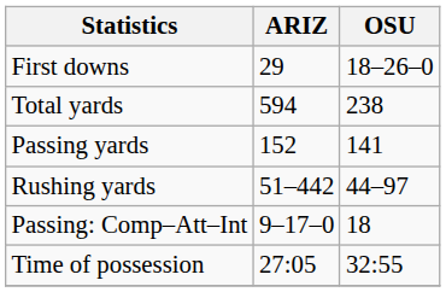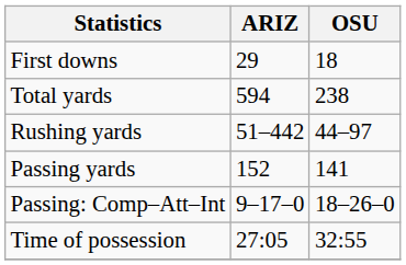First downs | OSU: 18–26–0 -> 18
rows swapped: Rushing yards <-> Passing yards
Passing: Comp–Att–Int | OSU: 18 -> 18–26–0
